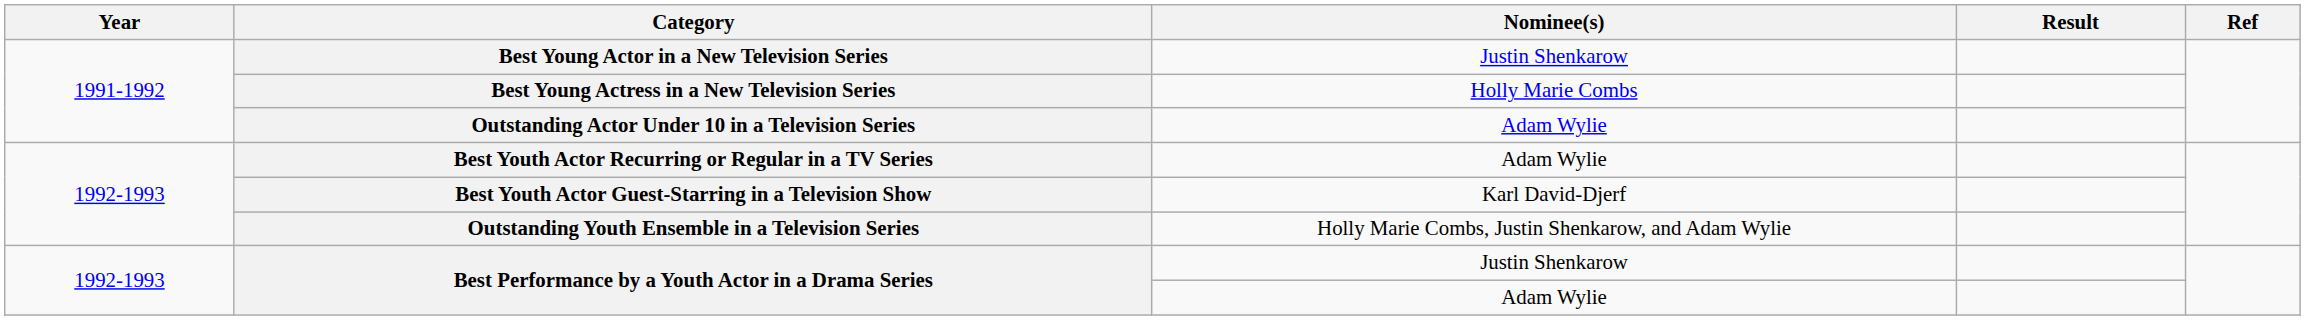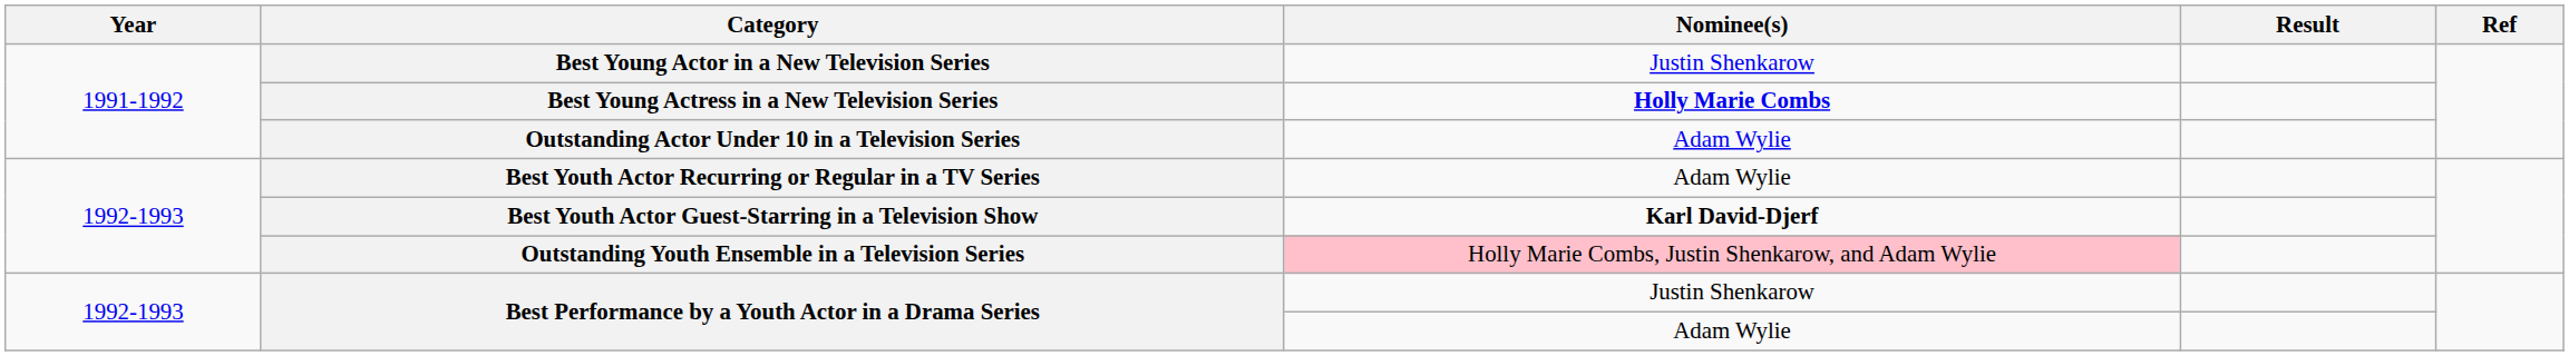Best Young Actress in a New Television Series | Nominee(s): normal -> bold
Best Youth Actor Guest-Starring in a Television Show | Nominee(s): normal -> bold
Outstanding Youth Ensemble in a Television Series | Nominee(s): no background -> pink background
